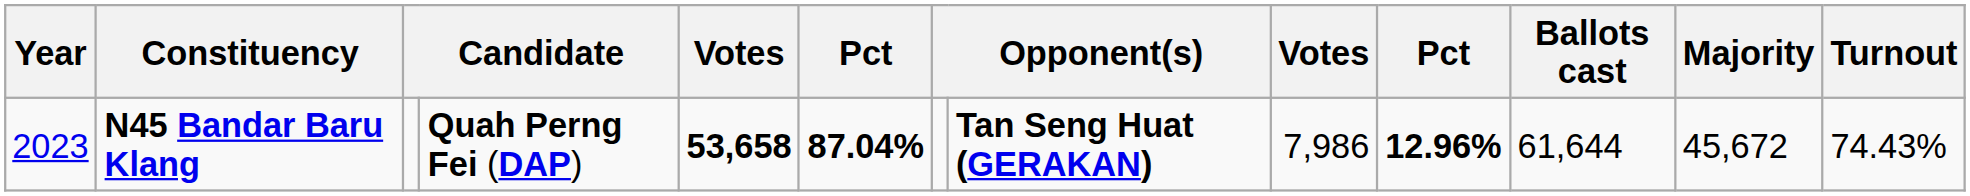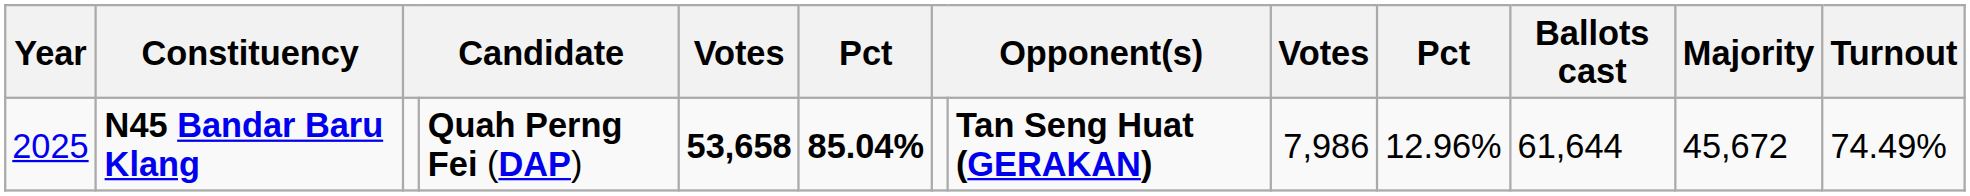N45 Bandar Baru Klang | Year: 2023 -> 2025
N45 Bandar Baru Klang | column 6: 87.04% -> 85.04%
N45 Bandar Baru Klang | column 10: bold -> normal
N45 Bandar Baru Klang | Turnout: 74.43% -> 74.49%
